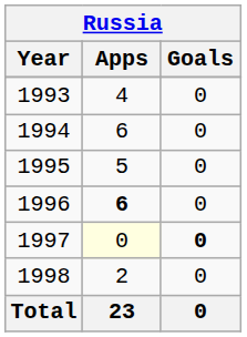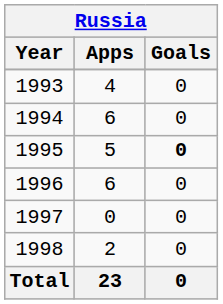1995 | Goals: normal -> bold
1996 | Apps: bold -> normal
1997 | Apps: lightyellow background -> no background
1997 | Goals: bold -> normal
